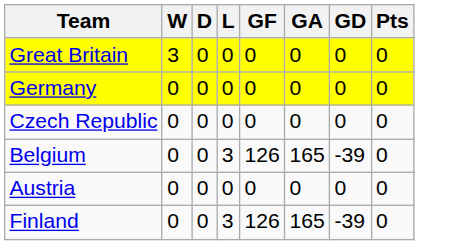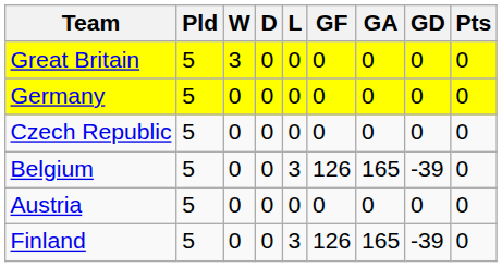+ column: Pld | 5 | 5 | 5 | 5 | 5 | 5
